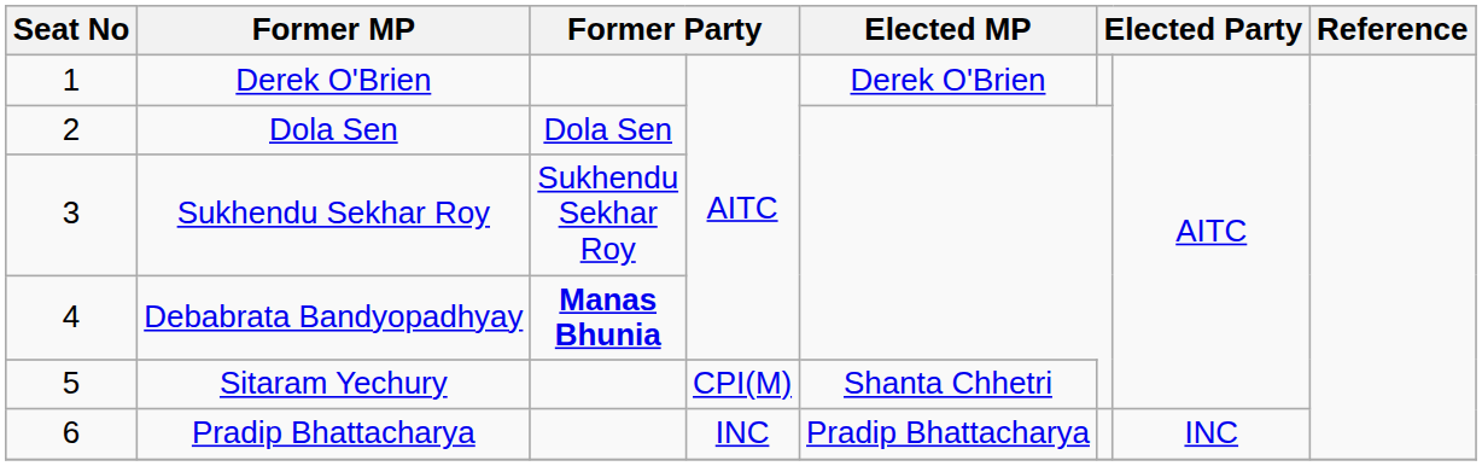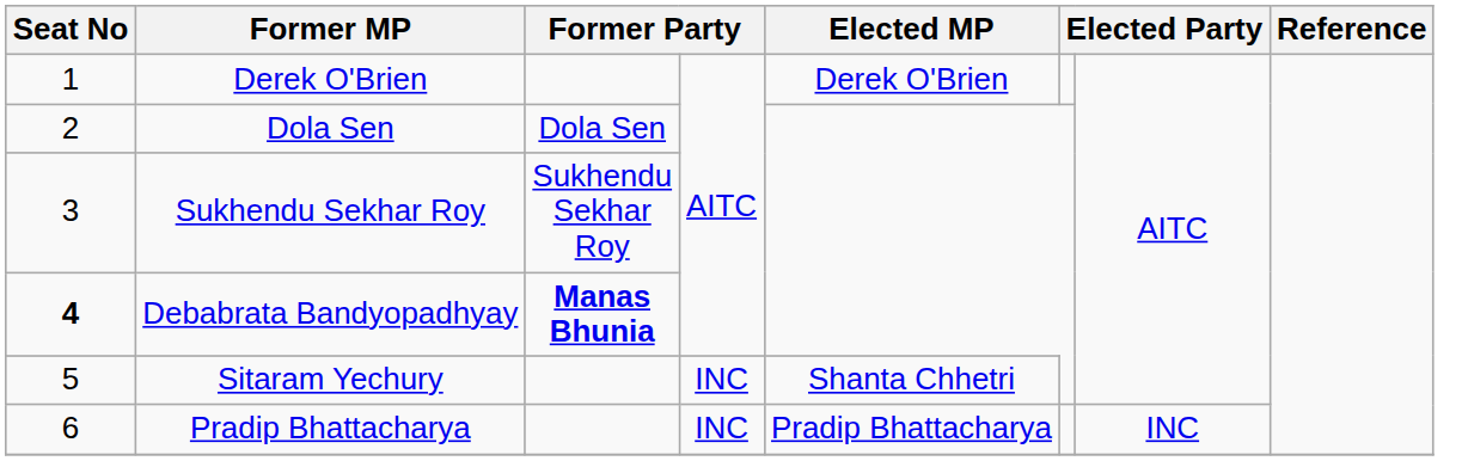Debabrata Bandyopadhyay | Seat No: normal -> bold
Sitaram Yechury | column 4: CPI(M) -> INC
